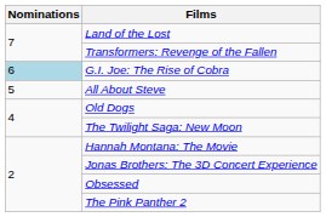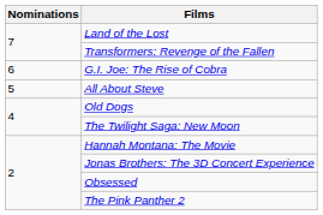G.I. Joe: The Rise of Cobra | Nominations: lightblue background -> no background
